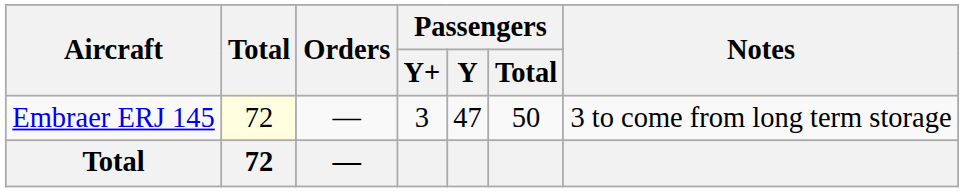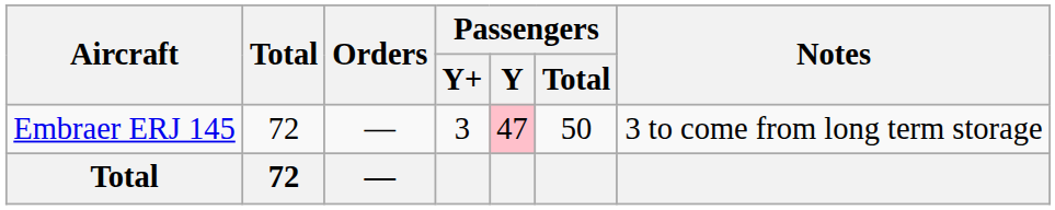Embraer ERJ 145 | Total: lightyellow background -> no background
Embraer ERJ 145 | Passengers / Y: no background -> pink background
